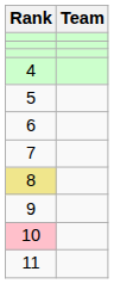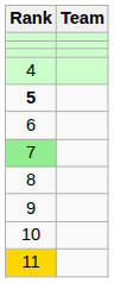row 6 | Rank: normal -> bold
row 8 | Rank: no background -> lightgreen background
row 9 | Rank: khaki background -> no background
row 11 | Rank: pink background -> no background
row 12 | Rank: no background -> gold background
